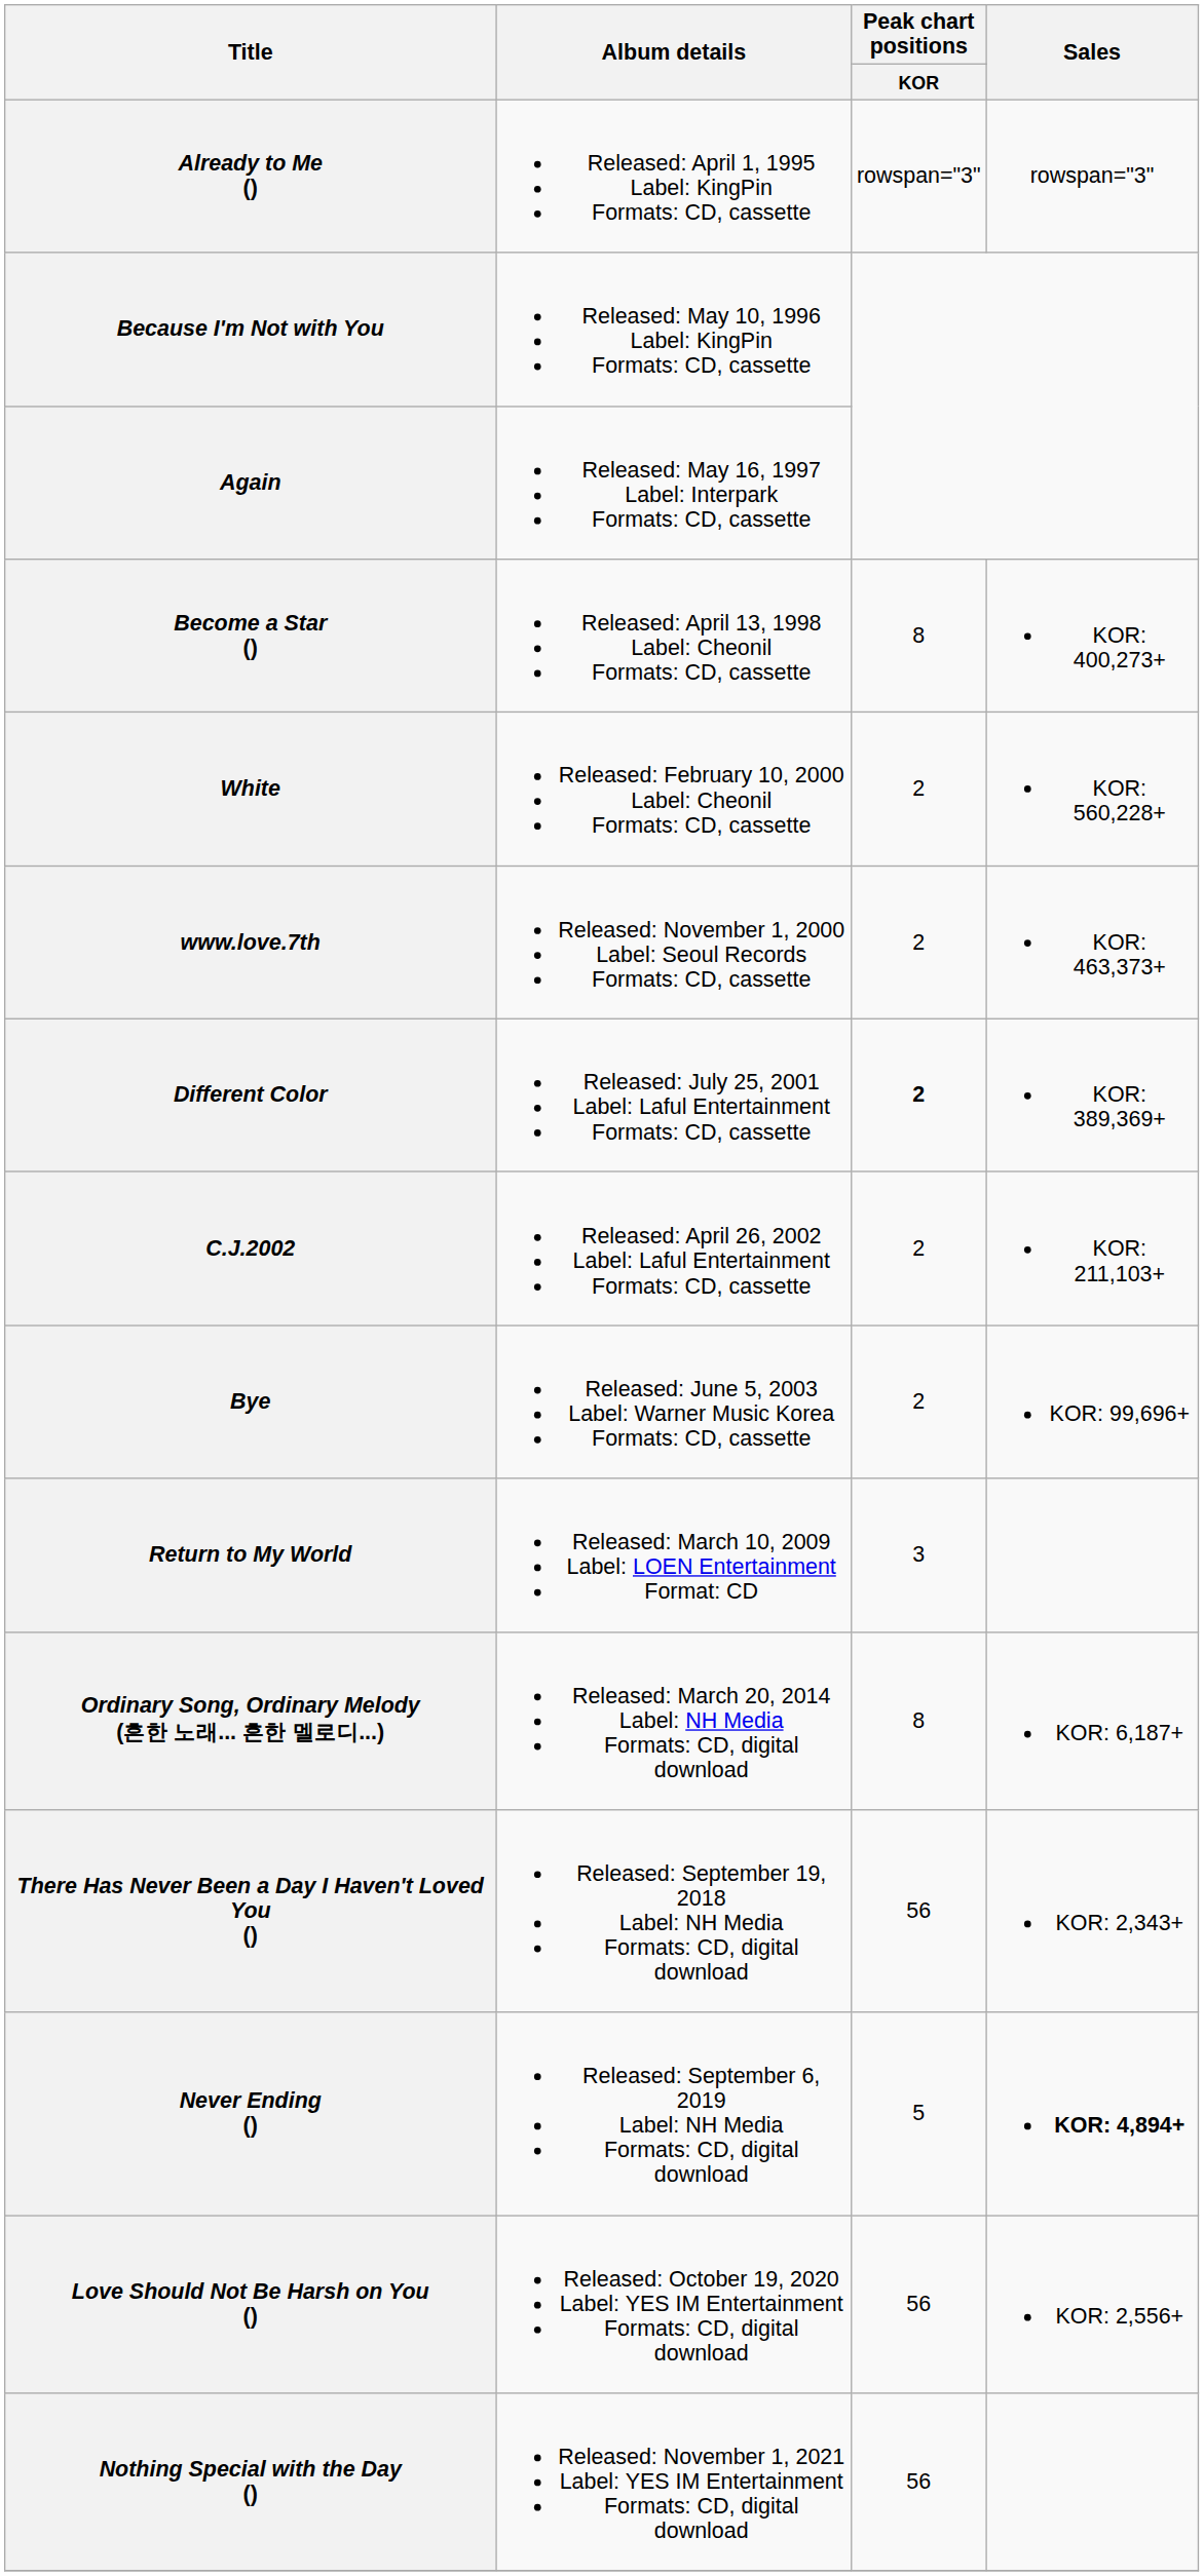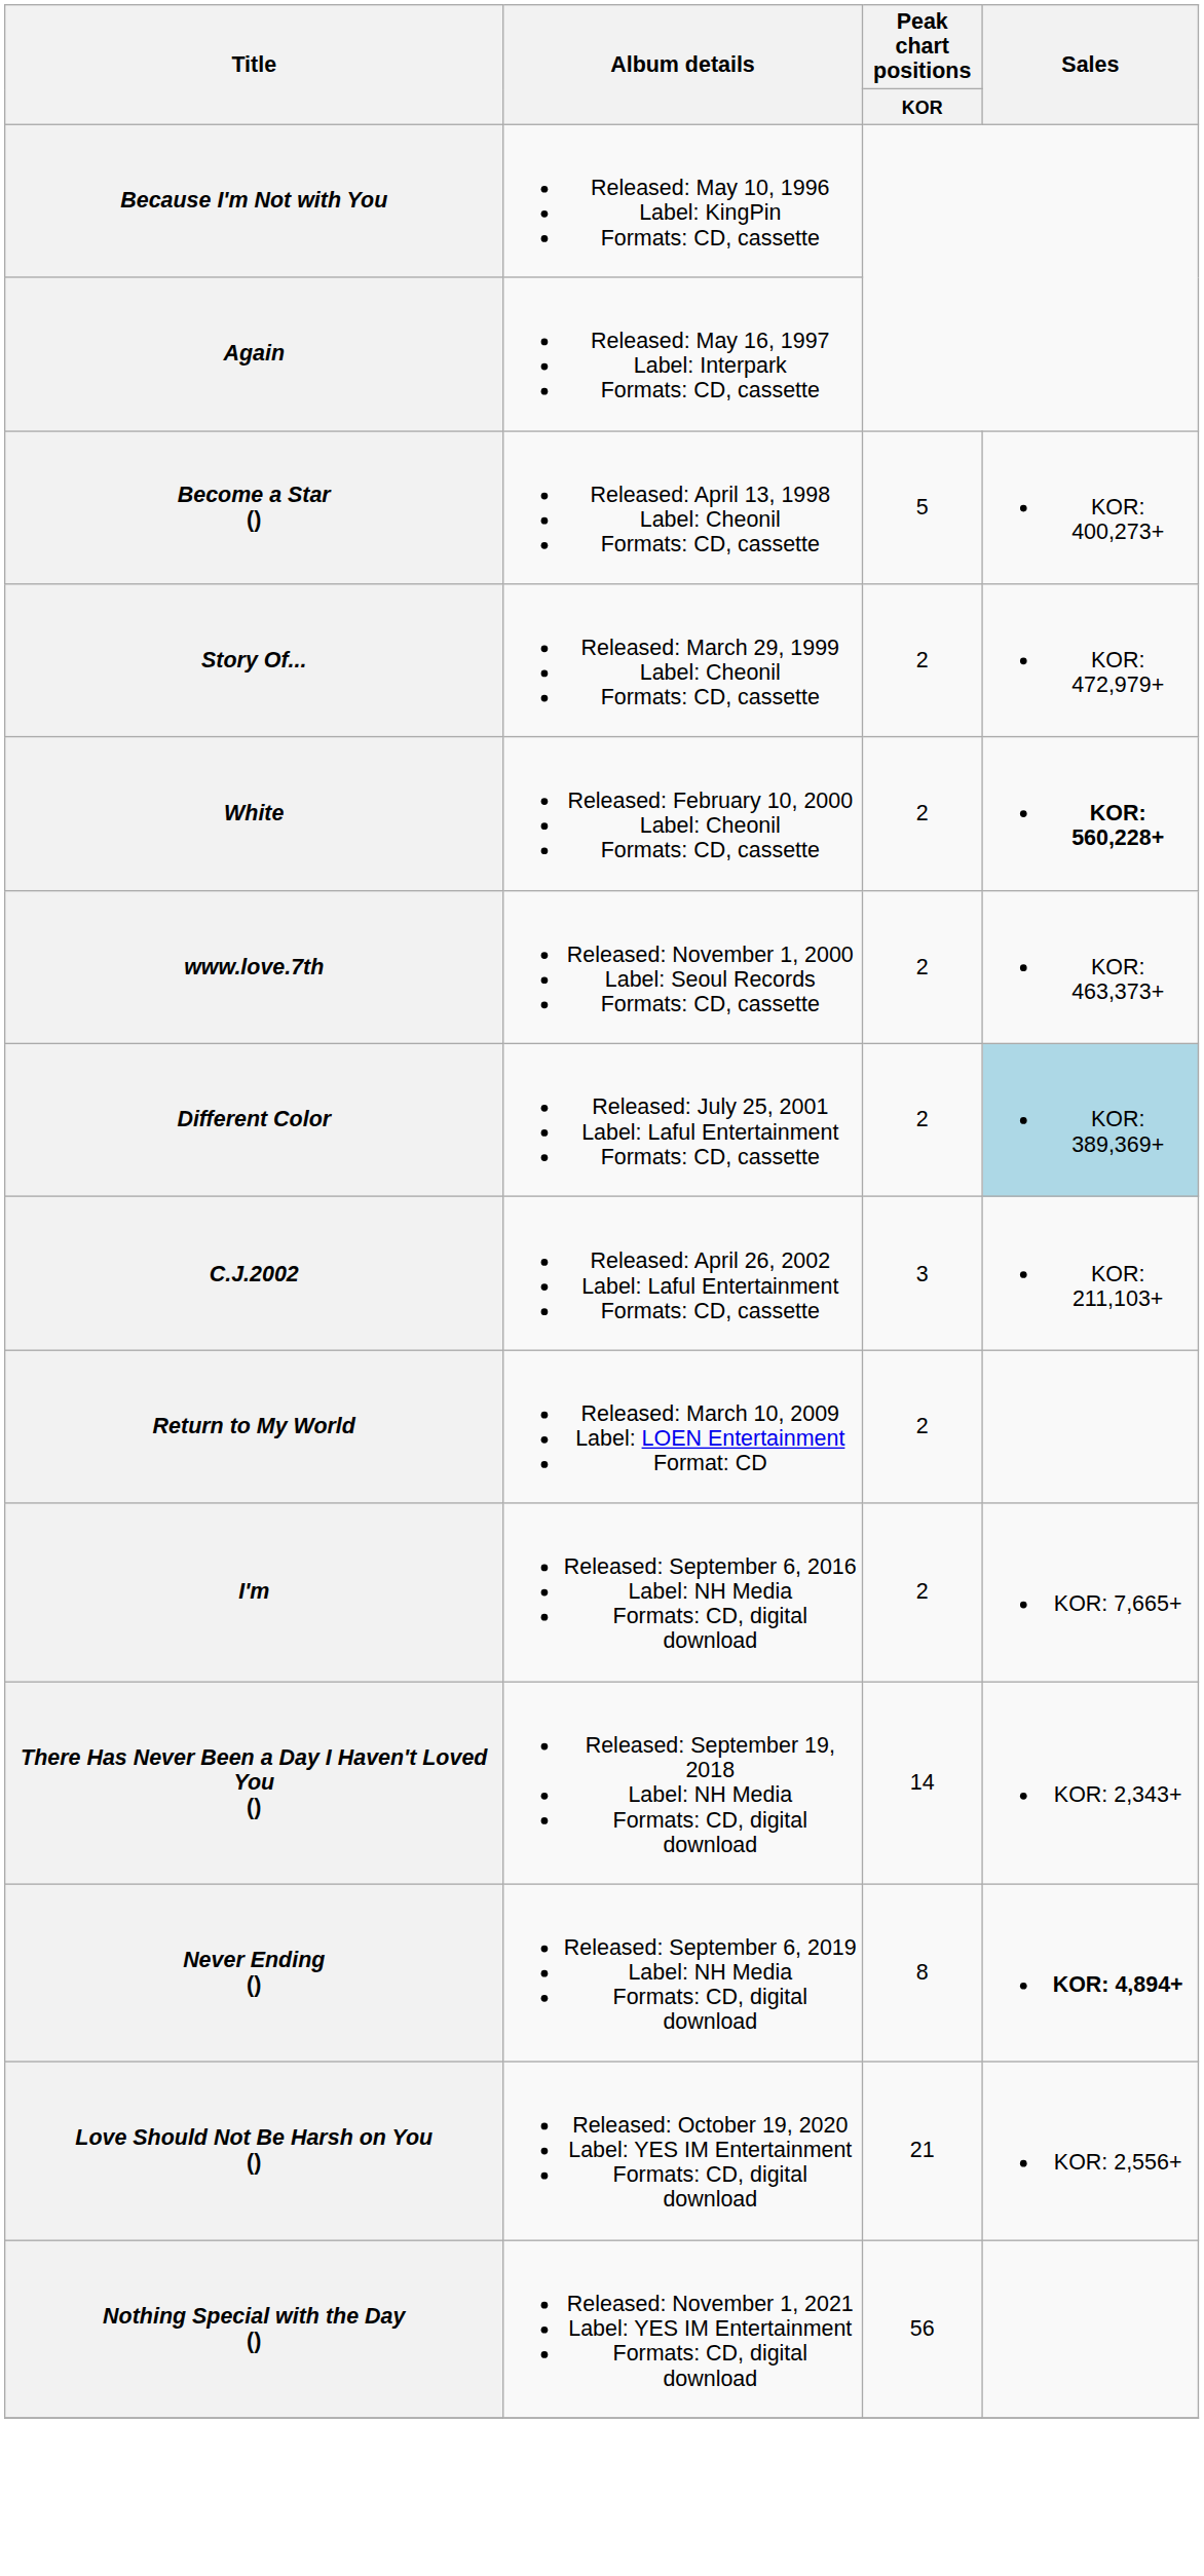- row: Already to Me () | Released: April 1, 1995 Label: KingPin Formats: CD, cassette | rowspan="3" | rowspan="3"
Become a Star () | Peak chart positions / KOR: 8 -> 5
+ row: Story Of... | Released: March 29, 1999 Label: Cheonil Formats: CD, cassette | 2 | KOR: 472,979+
White | Sales: normal -> bold
Different Color | Peak chart positions / KOR: bold -> normal
Different Color | Sales: no background -> lightblue background
C.J.2002 | Peak chart positions / KOR: 2 -> 3
- row: Bye | Released: June 5, 2003 Label: Warner Music Korea Formats: CD, cassette | 2 | KOR: 99,696+
Return to My World | Peak chart positions / KOR: 3 -> 2
- row: Ordinary Song, Ordinary Melody (흔한 노래... 흔한 멜로디...) | Released: March 20, 2014 Label: NH Media Formats: CD, digital download | 8 | KOR: 6,187+
+ row: I'm | Released: September 6, 2016 Label: NH Media Formats: CD, digital download | 2 | KOR: 7,665+
There Has Never Been a Day I Haven't Loved You () | Peak chart positions / KOR: 56 -> 14
Never Ending () | Peak chart positions / KOR: 5 -> 8
Love Should Not Be Harsh on You () | Peak chart positions / KOR: 56 -> 21
